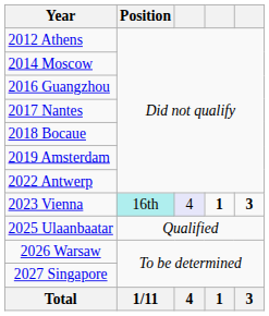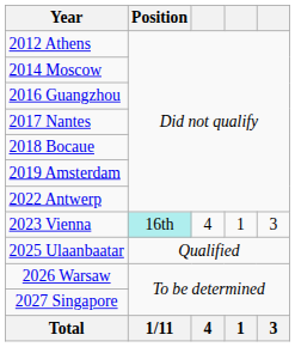2023 Vienna | column 3: lavender background -> no background
2023 Vienna | column 4: bold -> normal
2023 Vienna | column 5: bold -> normal
